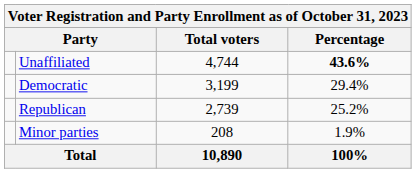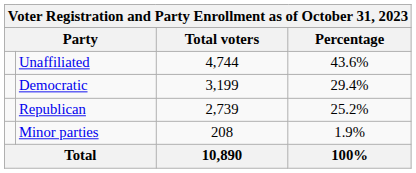Unaffiliated | Percentage: bold -> normal
